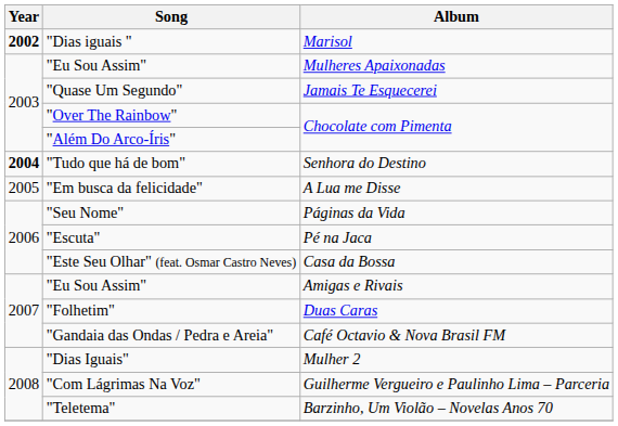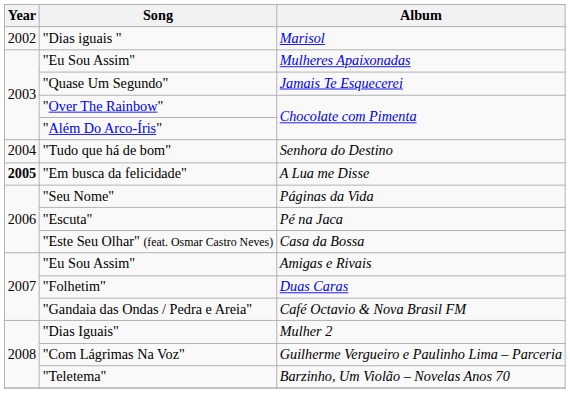"Dias iguais " | Year: bold -> normal
"Tudo que há de bom" | Year: bold -> normal
"Em busca da felicidade" | Year: normal -> bold
